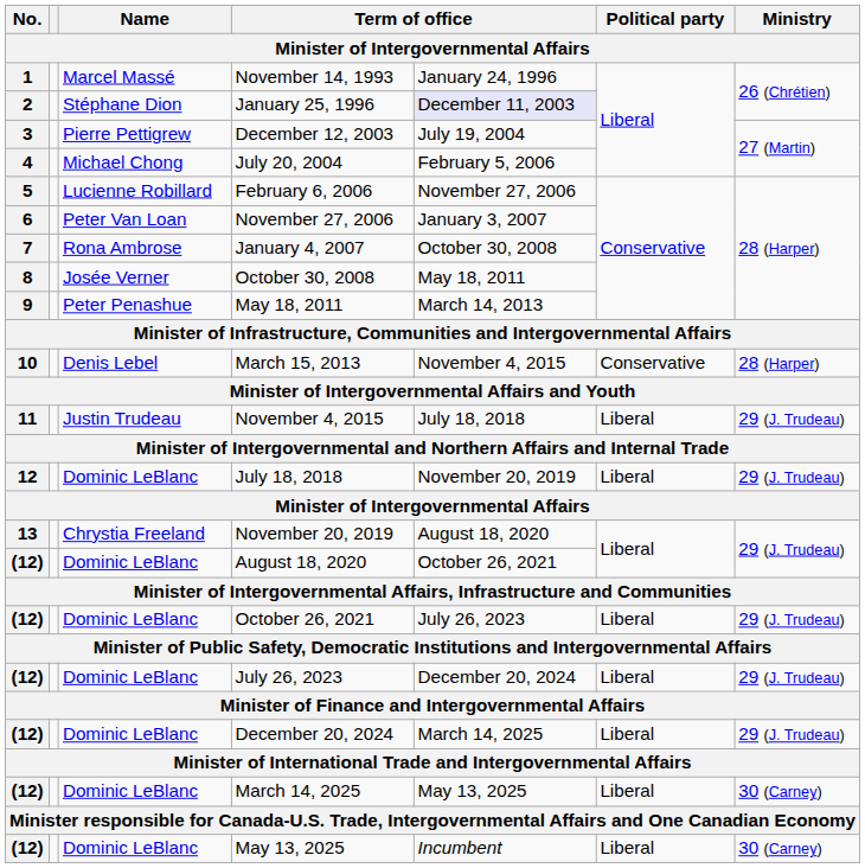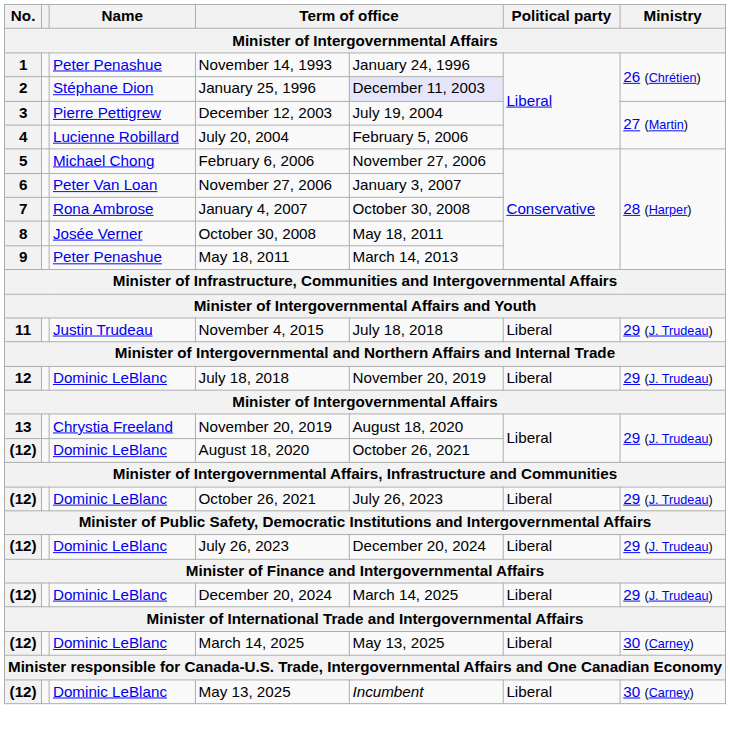November 14, 1993 | Name: Marcel Massé -> Peter Penashue
July 20, 2004 | Name: Michael Chong -> Lucienne Robillard
February 6, 2006 | Name: Lucienne Robillard -> Michael Chong
- row: 10 | Denis Lebel | March 15, 2013 | November 4, 2015 | Conservative | 28 (Harper)
